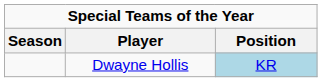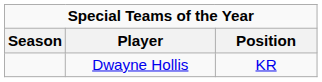Dwayne Hollis | Position: lightblue background -> no background
